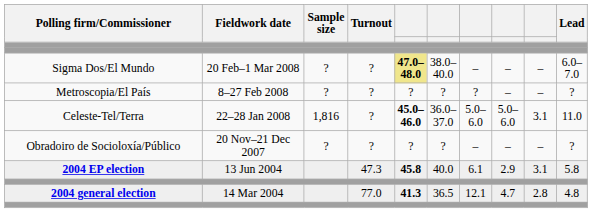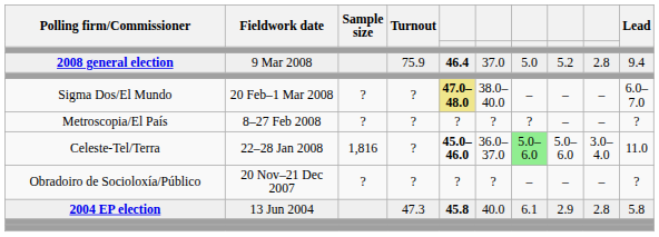+ row: 2008 general election | 9 Mar 2008 | 75.9 | 46.4 | 37.0 | 5.0 | 5.2 | 2.8 | 9.4
Celeste-Tel/Terra | column 7: no background -> lightgreen background
Celeste-Tel/Terra | column 9: 3.1 -> 3.0– 4.0
2004 EP election | column 9: 3.1 -> 2.8
- row: 2004 general election | 14 Mar 2004 | 77.0 | 41.3 | 36.5 | 12.1 | 4.7 | 2.8 | 4.8
